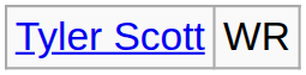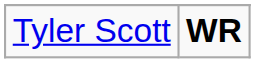Tyler Scott | column 2: normal -> bold
